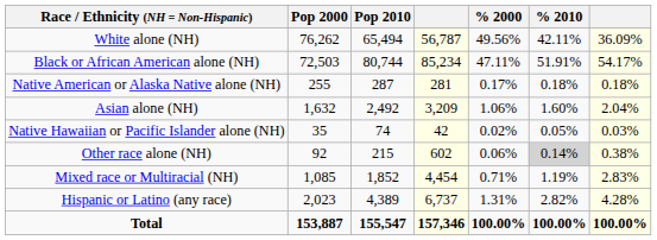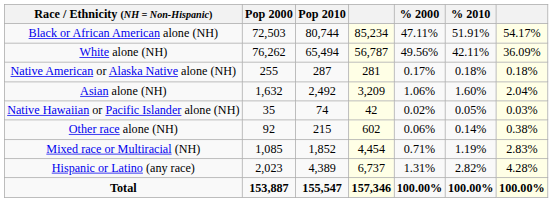rows swapped: White alone (NH) <-> Black or African American alone (NH)
Other race alone (NH) | % 2010: lightgrey background -> no background
